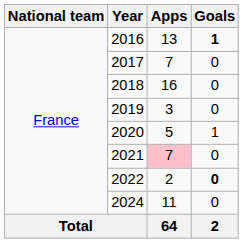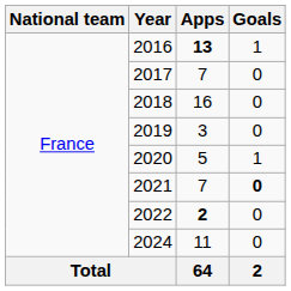2016 | Apps: normal -> bold
2016 | Goals: bold -> normal
2021 | Apps: pink background -> no background
2021 | Goals: normal -> bold
2022 | Apps: normal -> bold
2022 | Goals: bold -> normal
